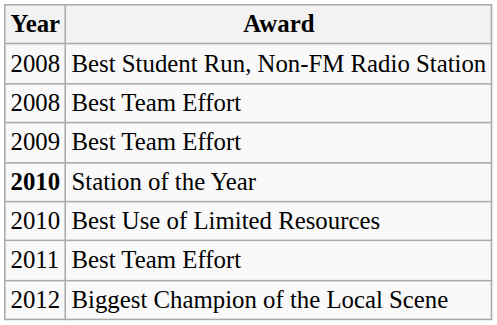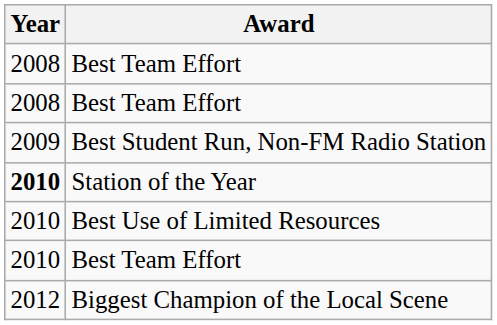row 2 | Award: Best Student Run, Non-FM Radio Station -> Best Team Effort
row 4 | Award: Best Team Effort -> Best Student Run, Non-FM Radio Station
row 7 | Year: 2011 -> 2010
